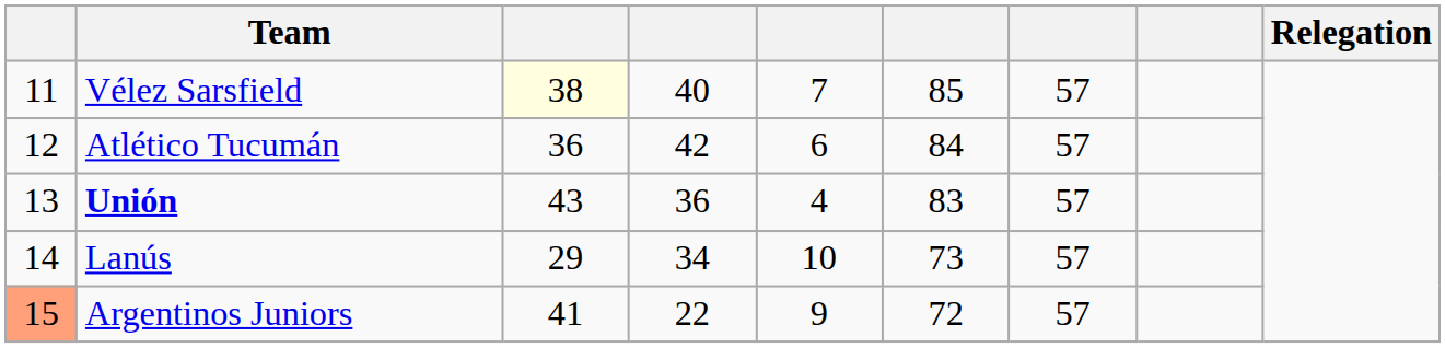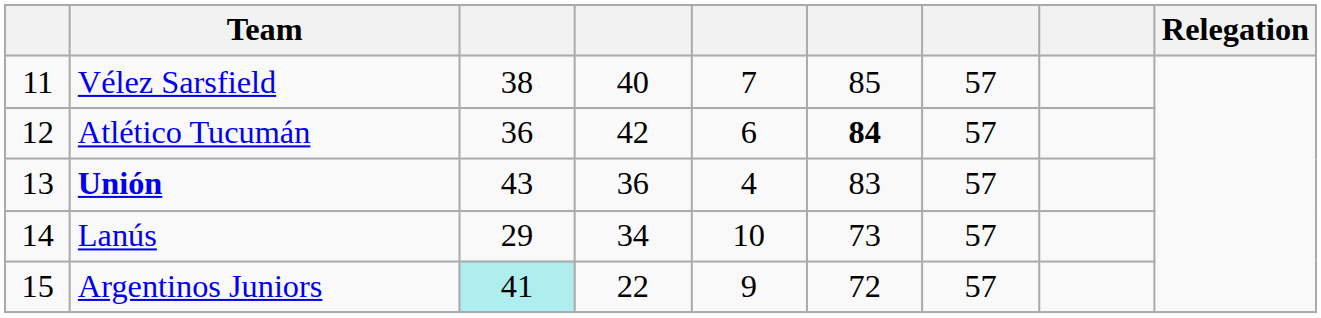Vélez Sarsfield | column 3: lightyellow background -> no background
Atlético Tucumán | column 6: normal -> bold
Argentinos Juniors | column 1: lightsalmon background -> no background
Argentinos Juniors | column 3: no background -> paleturquoise background
